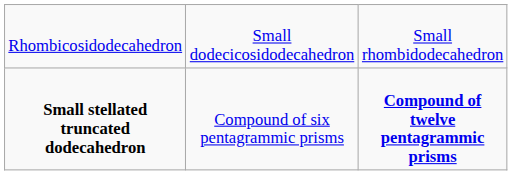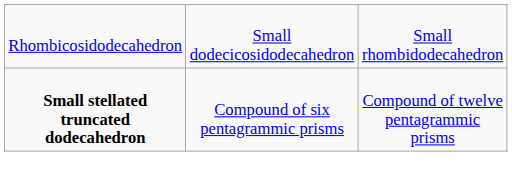Small stellated truncated dodecahedron | column 3: bold -> normal
